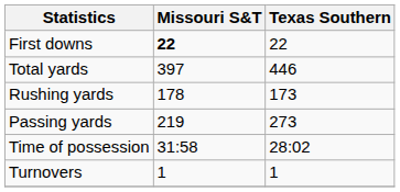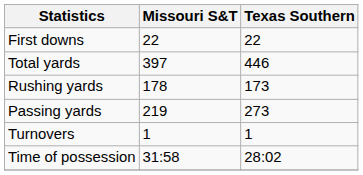First downs | Missouri S&T: bold -> normal
rows swapped: Turnovers <-> Time of possession
